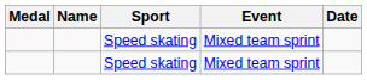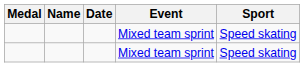columns swapped: Sport <-> Date
